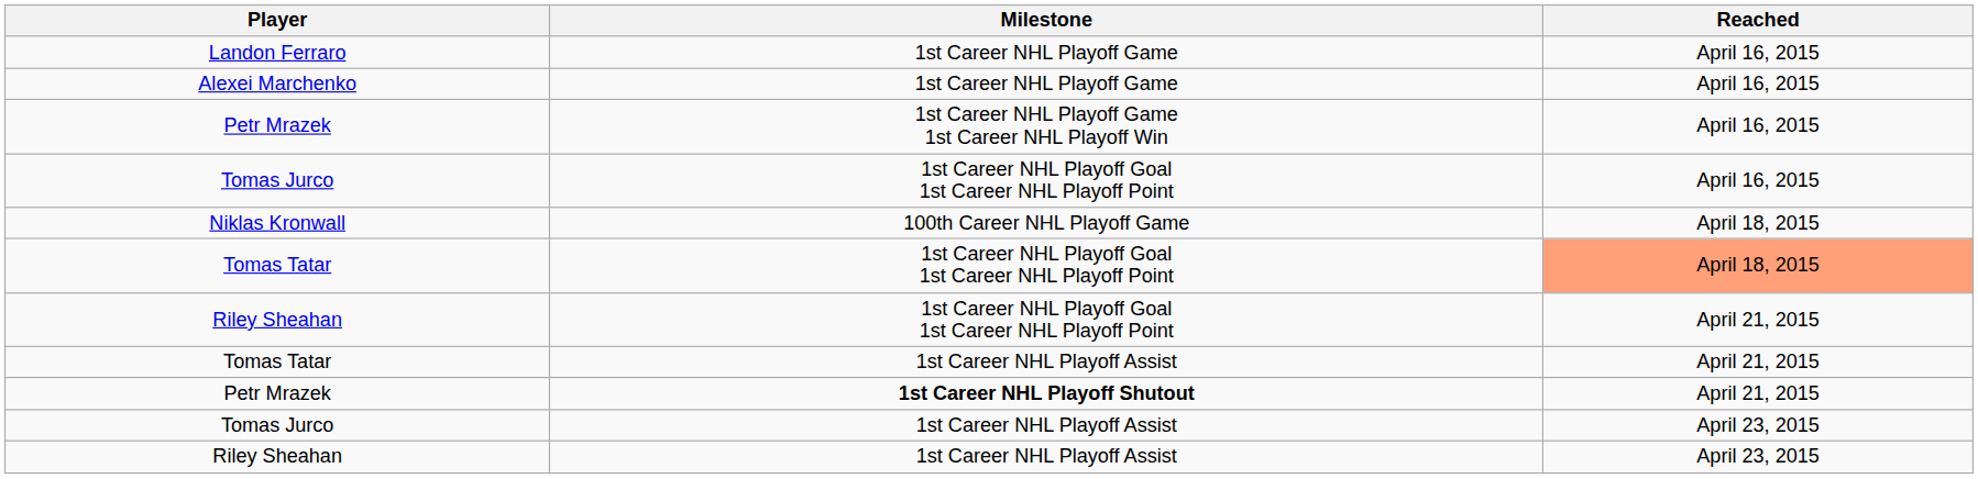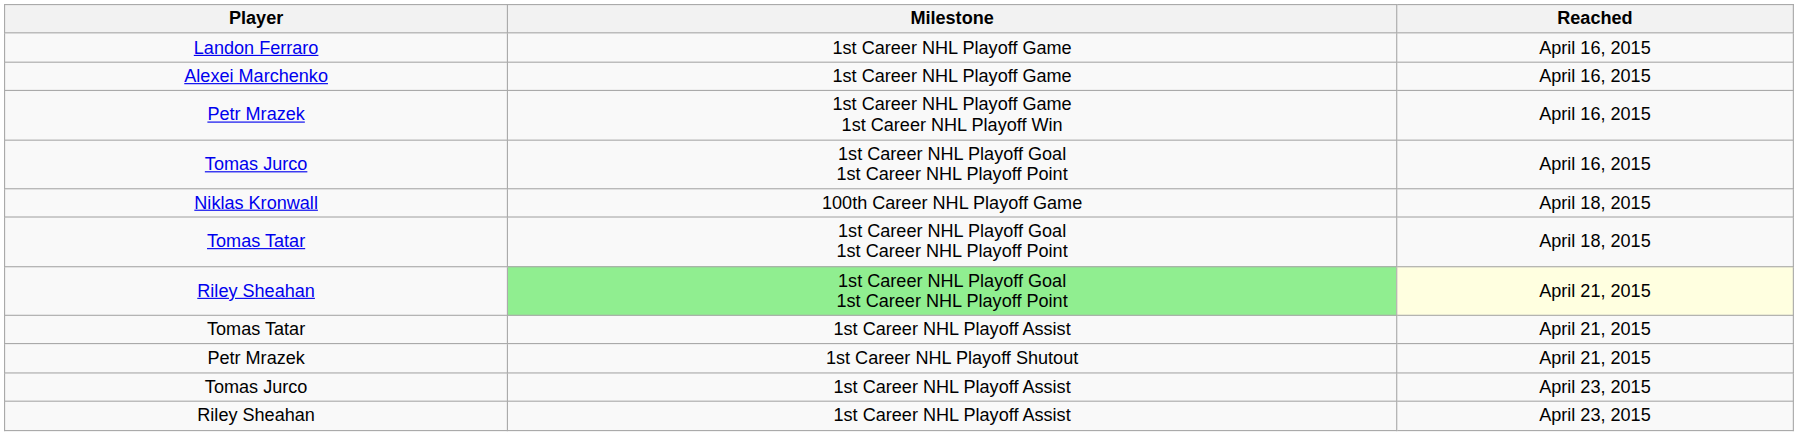row 7 | Reached: lightsalmon background -> no background
row 8 | Milestone: no background -> lightgreen background
row 8 | Reached: no background -> lightyellow background
row 10 | Milestone: bold -> normal
